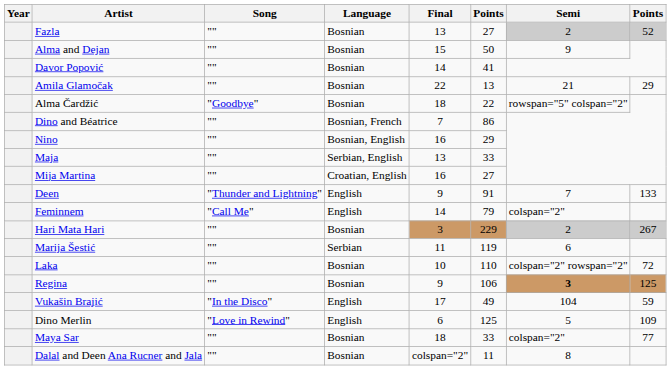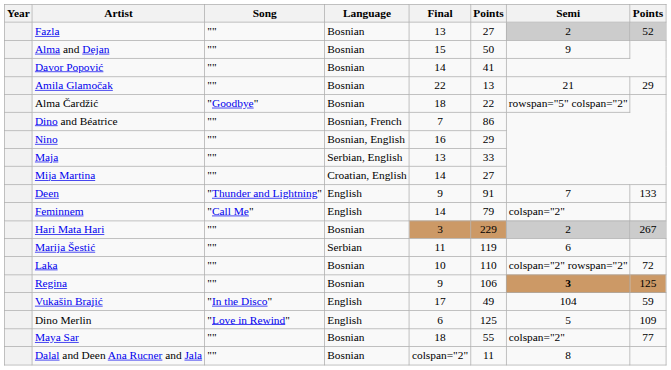Mija Martina | Final: 16 -> 14
Maya Sar | column 6: 33 -> 55
